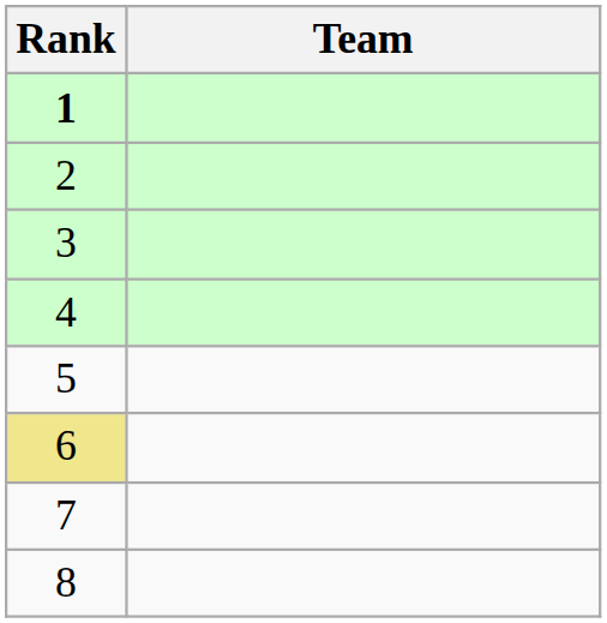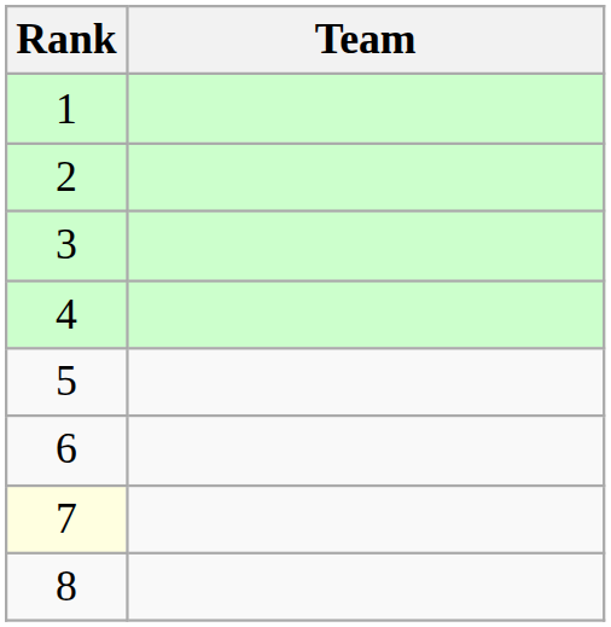1 | Rank: bold -> normal
6 | Rank: khaki background -> no background
7 | Rank: no background -> lightyellow background
